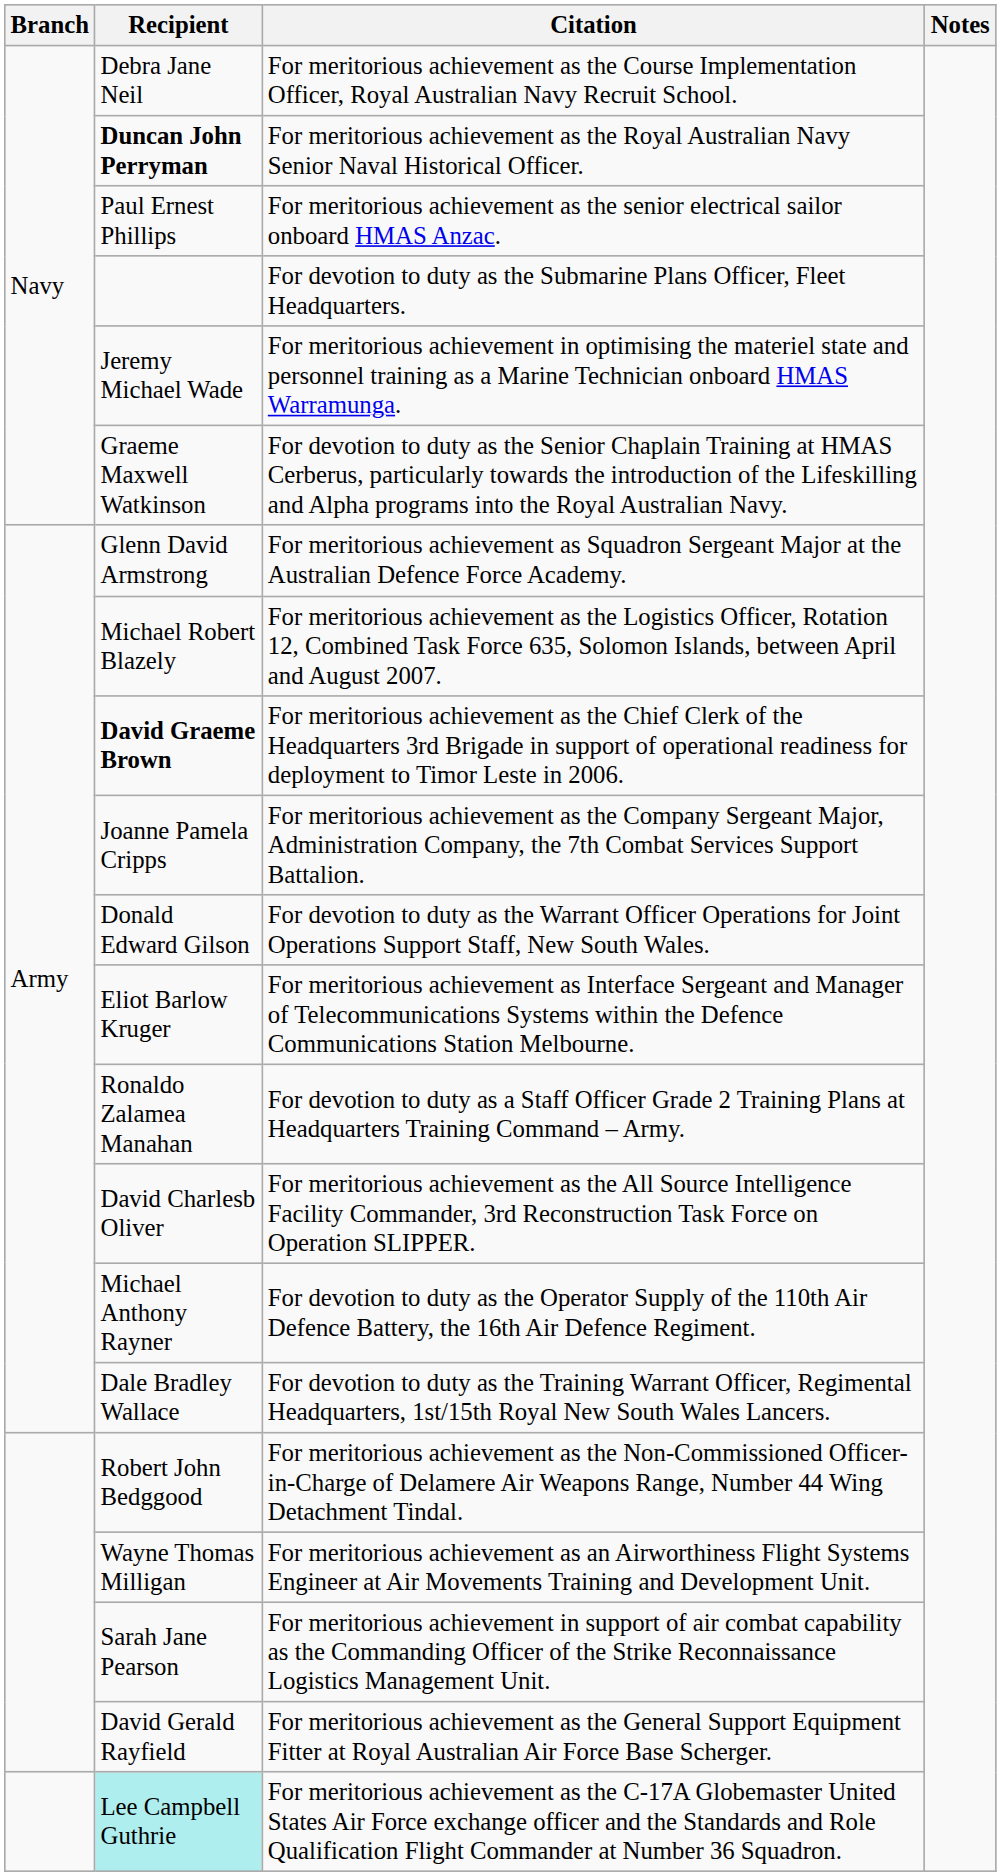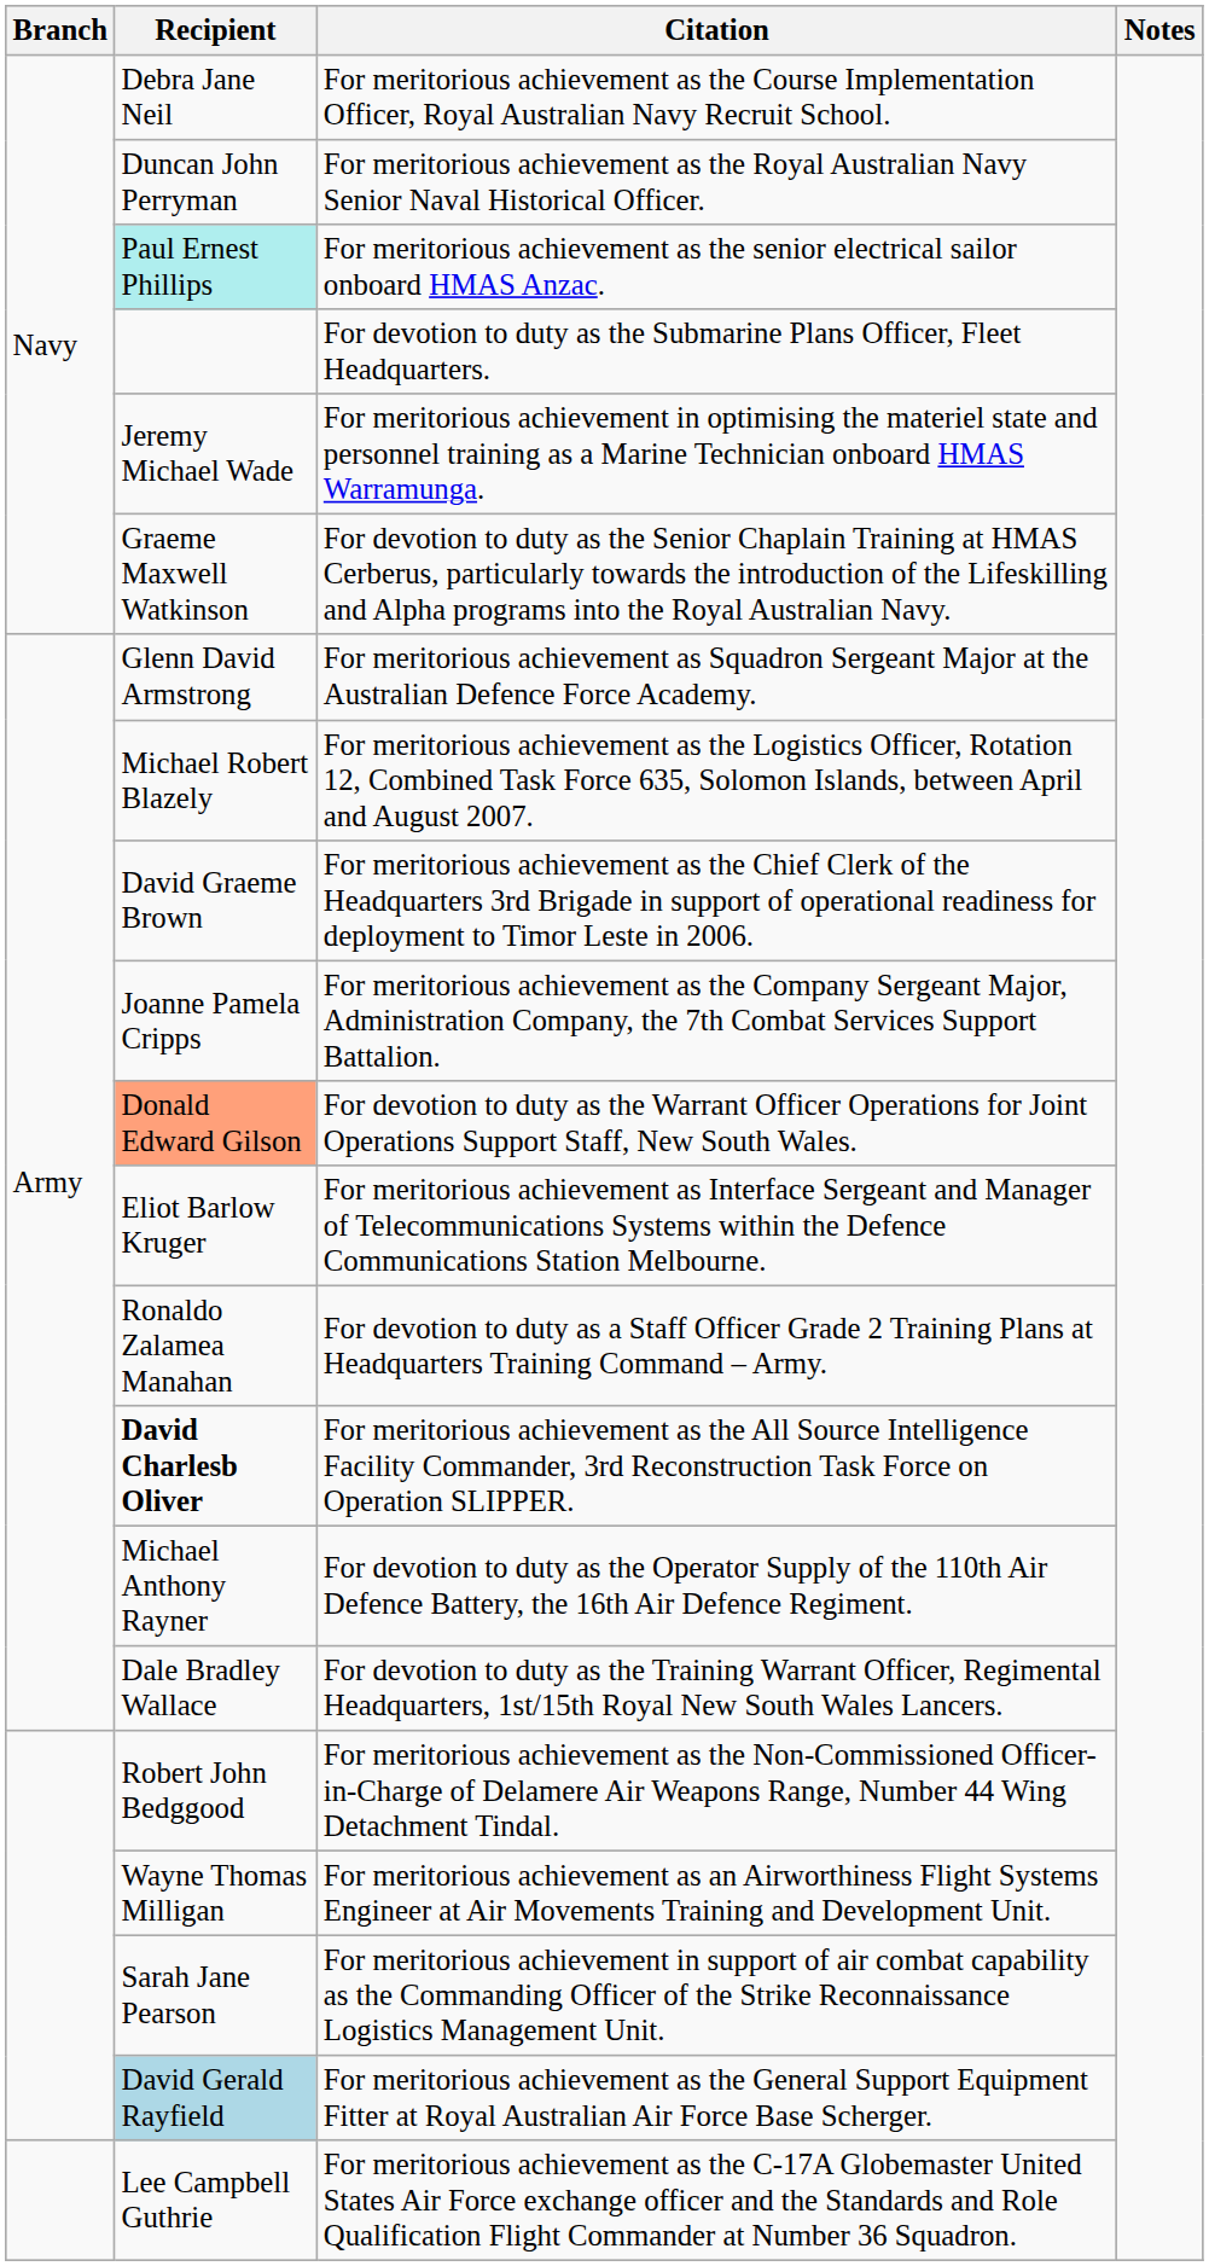Duncan John Perryman | Recipient: bold -> normal
Paul Ernest Phillips | Recipient: no background -> paleturquoise background
David Graeme Brown | Recipient: bold -> normal
Donald Edward Gilson | Recipient: no background -> lightsalmon background
David Charlesb Oliver | Recipient: normal -> bold
David Gerald Rayfield | Recipient: no background -> lightblue background
Lee Campbell Guthrie | Recipient: paleturquoise background -> no background
